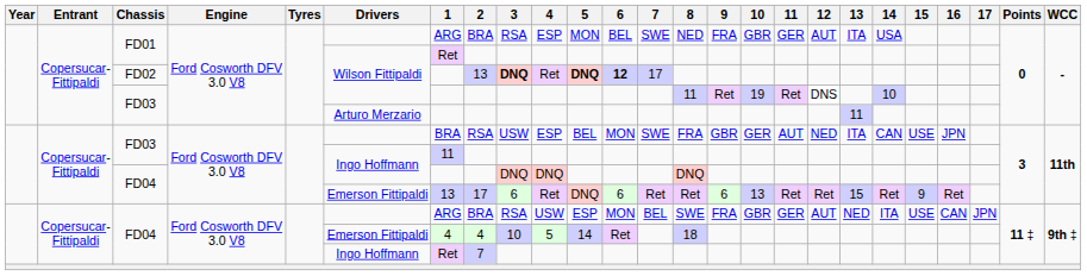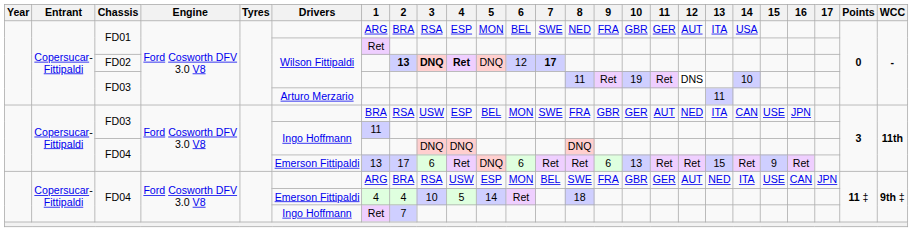FD02 | 2: normal -> bold
FD02 | 4: normal -> bold
FD02 | 5: bold -> normal
FD02 | 6: bold -> normal
FD02 | 7: normal -> bold
